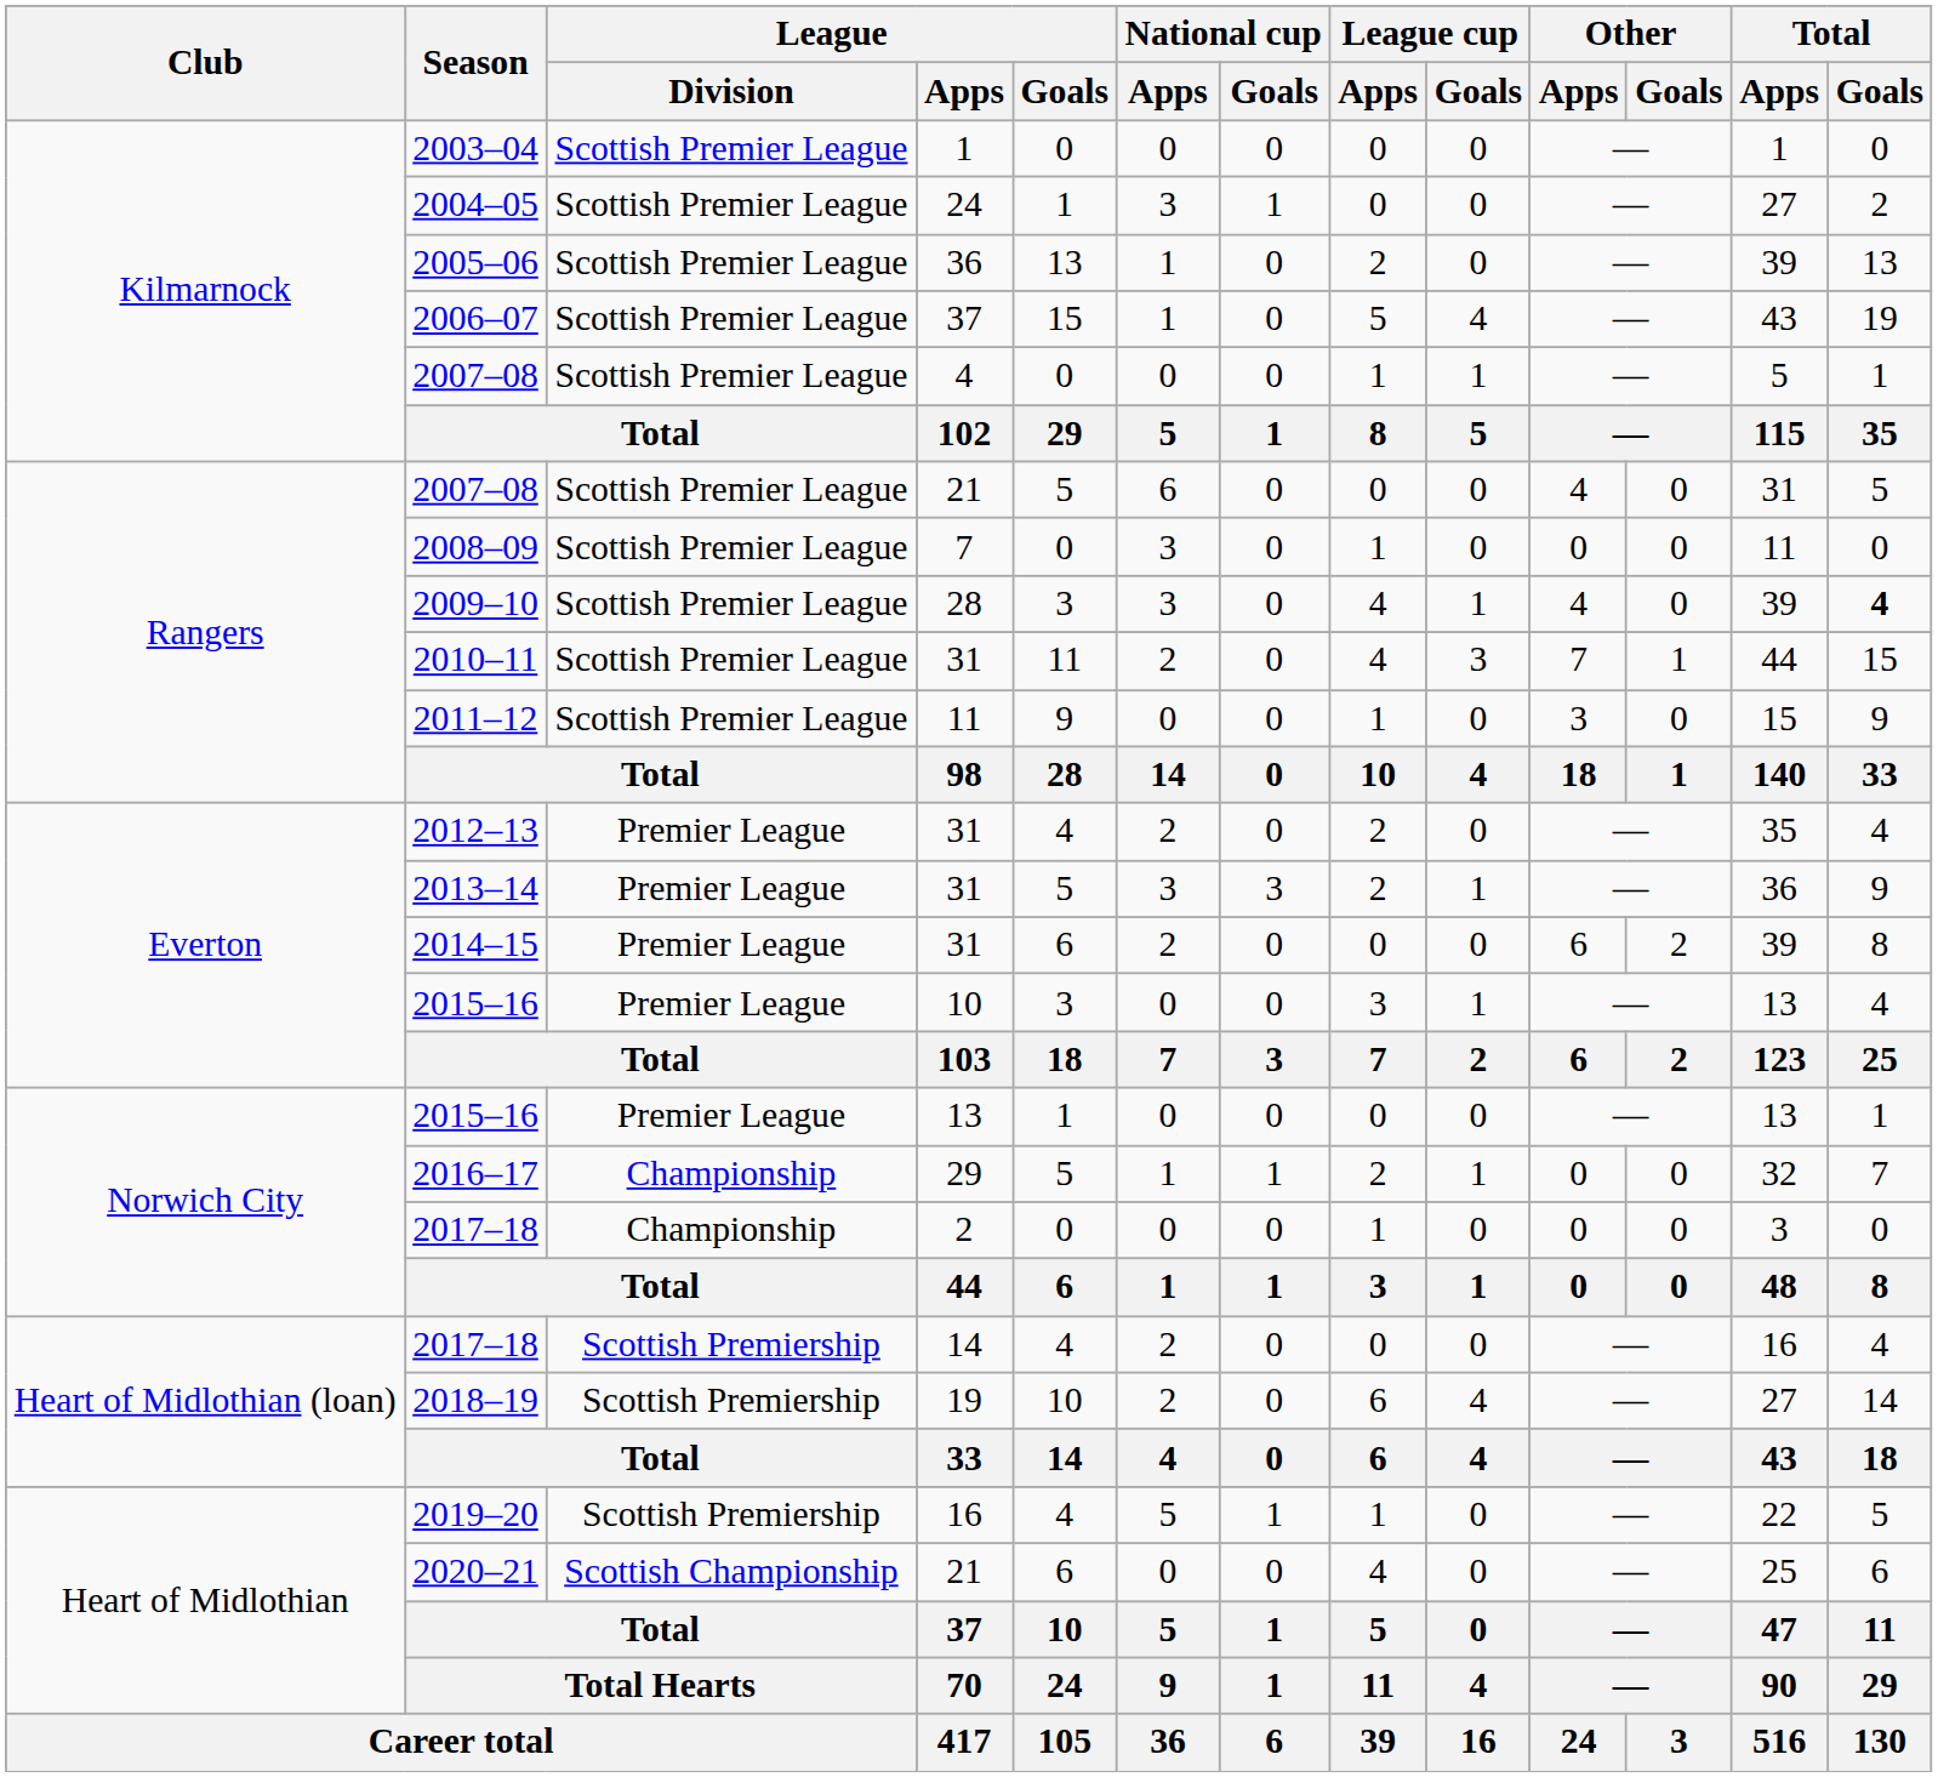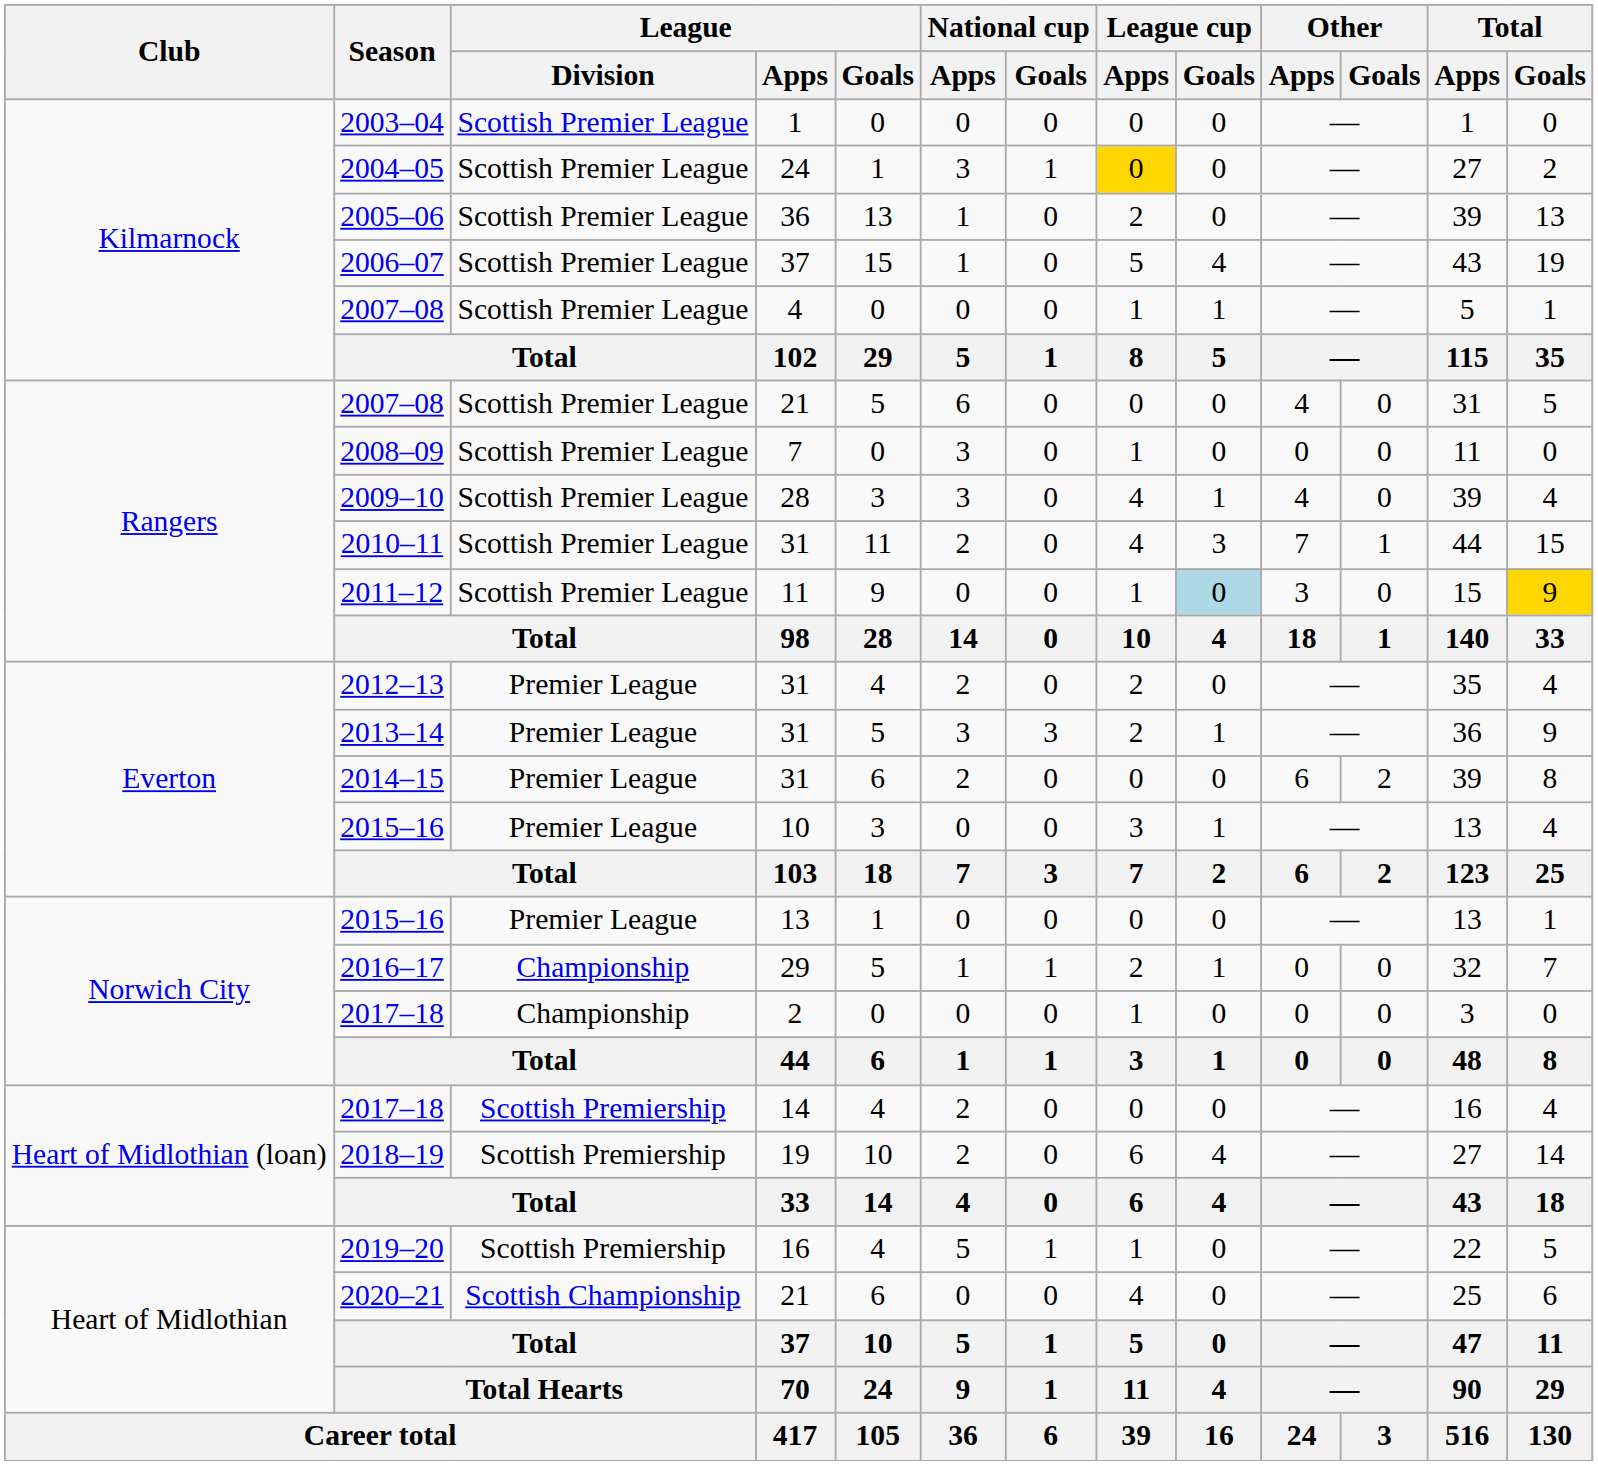2004–05 | League cup / Apps: no background -> gold background
2009–10 | Total / Goals: bold -> normal
2011–12 | League cup / Goals: no background -> lightblue background
2011–12 | Total / Goals: no background -> gold background
